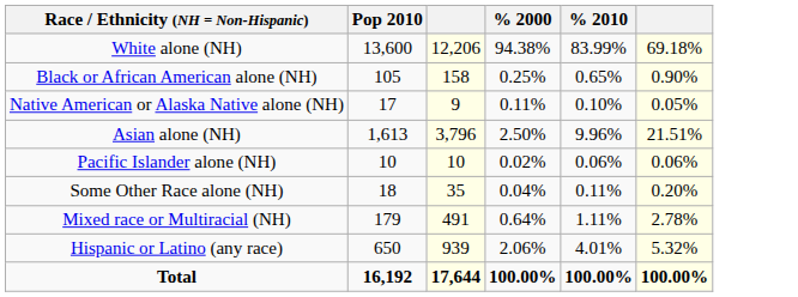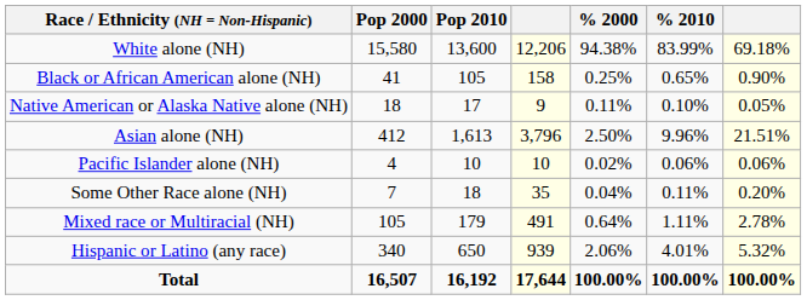+ column: Pop 2000 | 15,580 | 41 | 18 | 412 | 4 | 7 | 105 | 340 | 16,507
